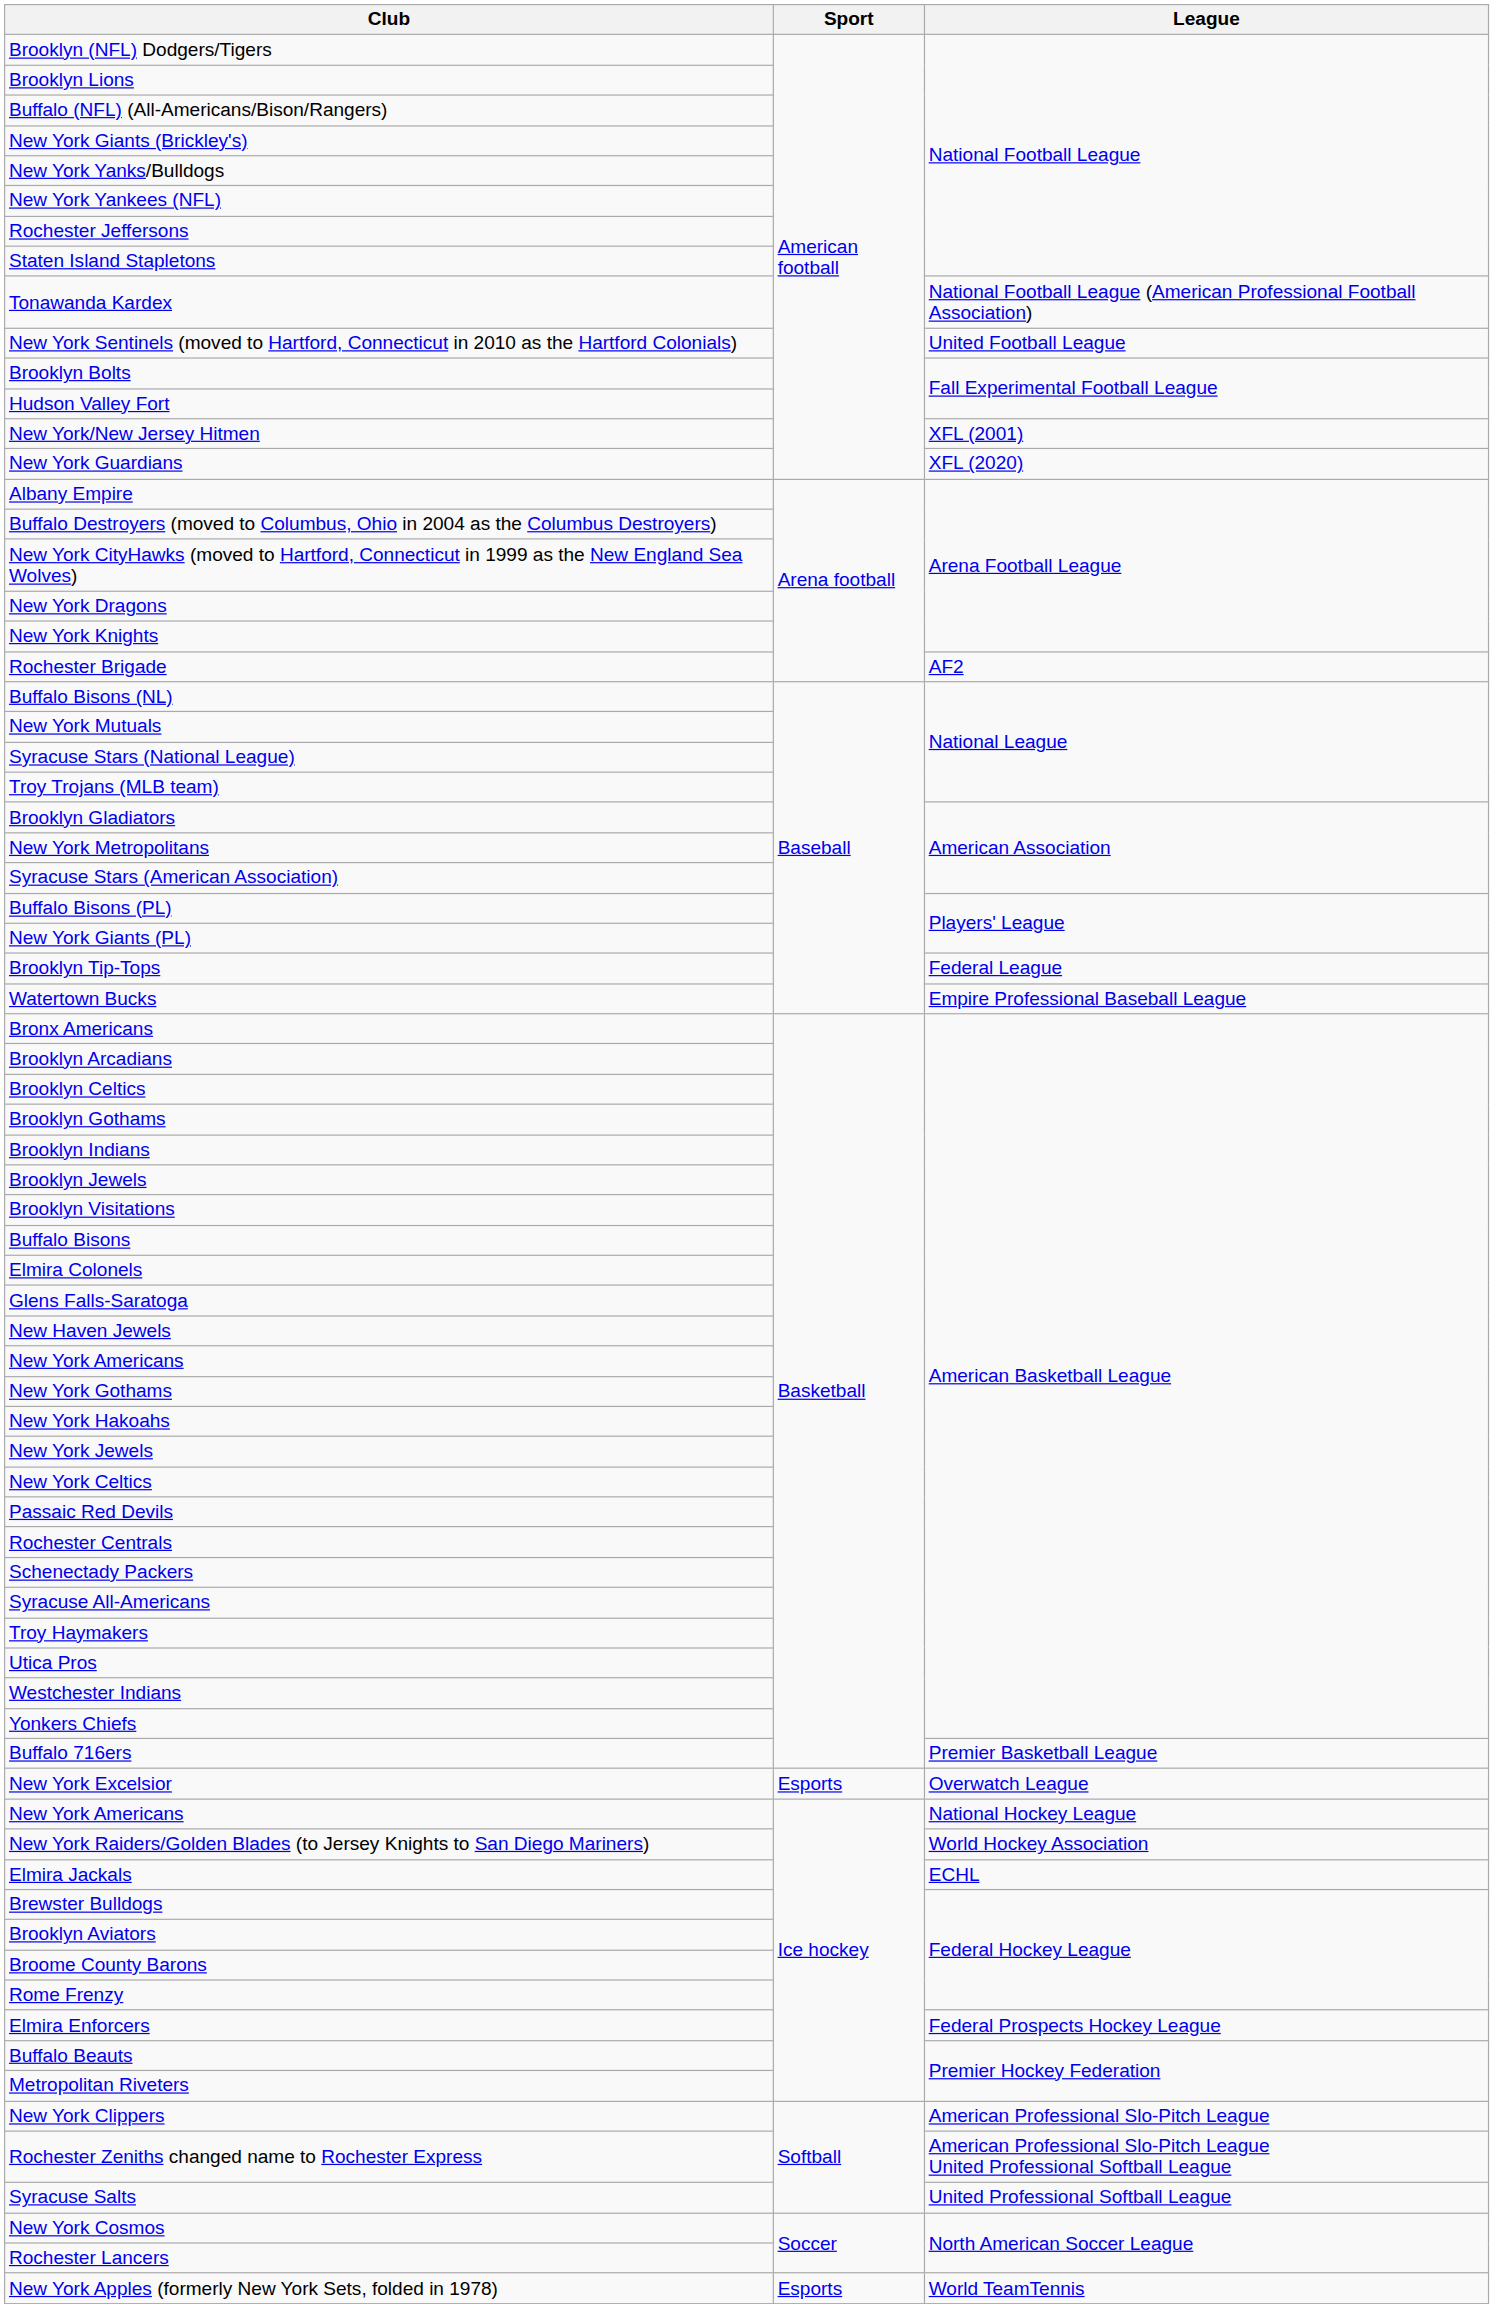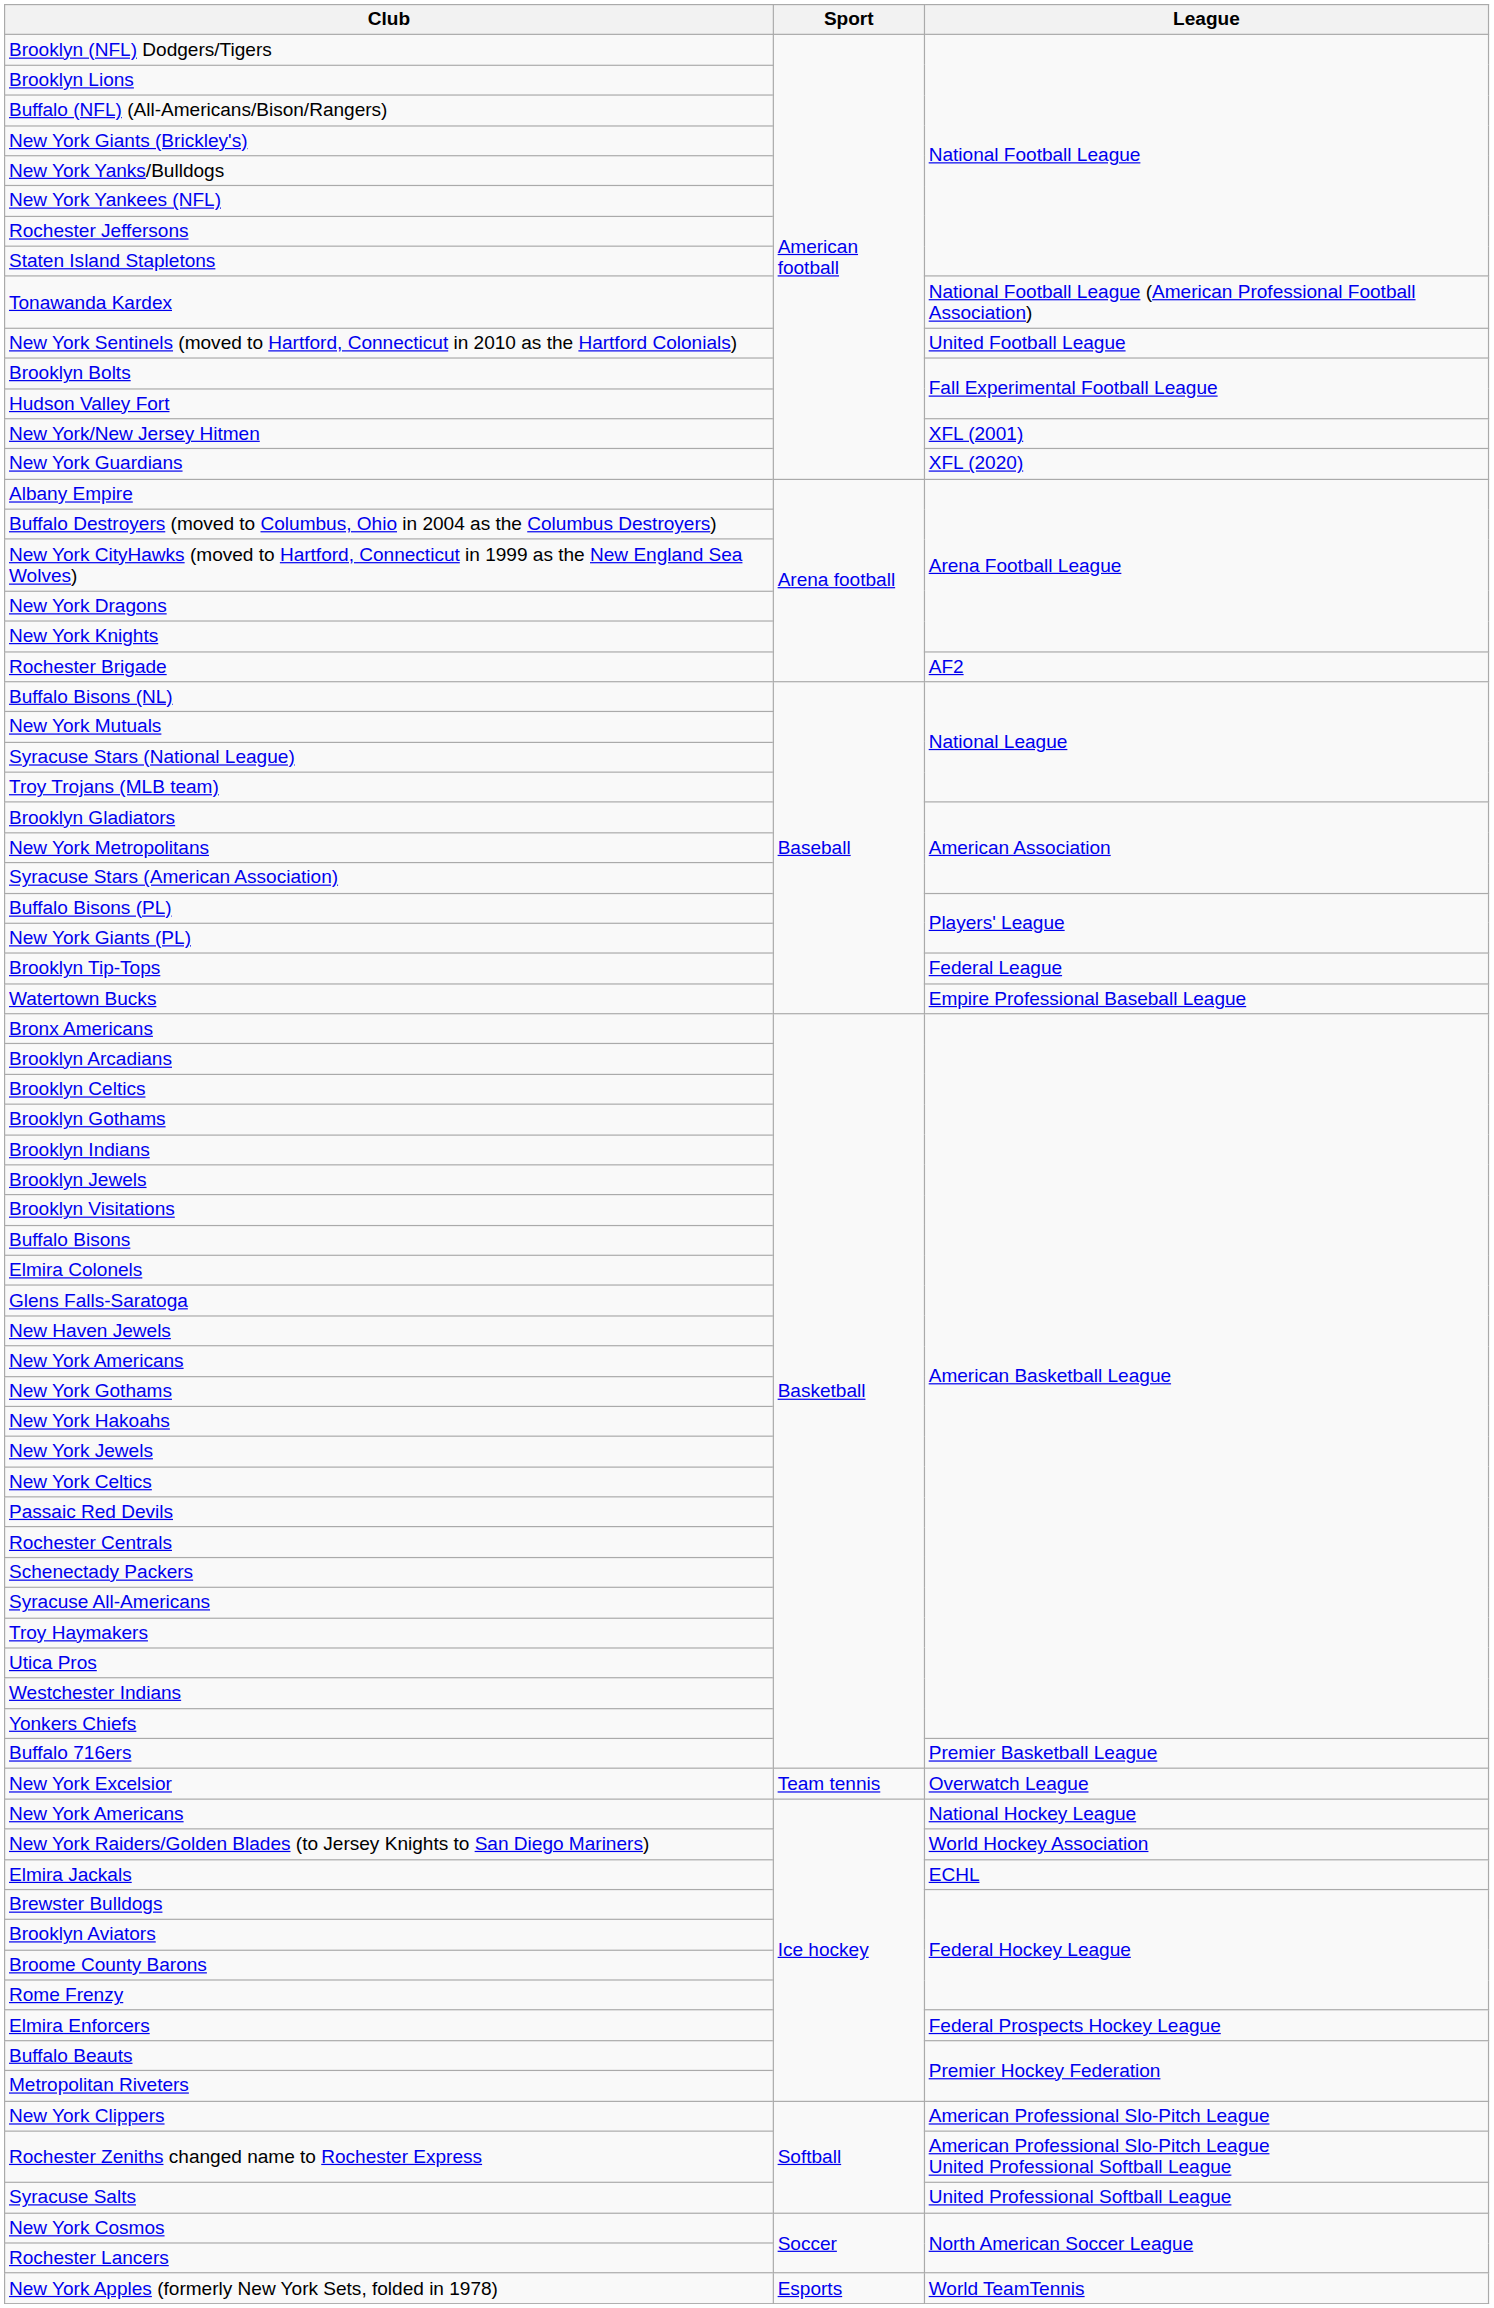New York Excelsior | Sport: Esports -> Team tennis
